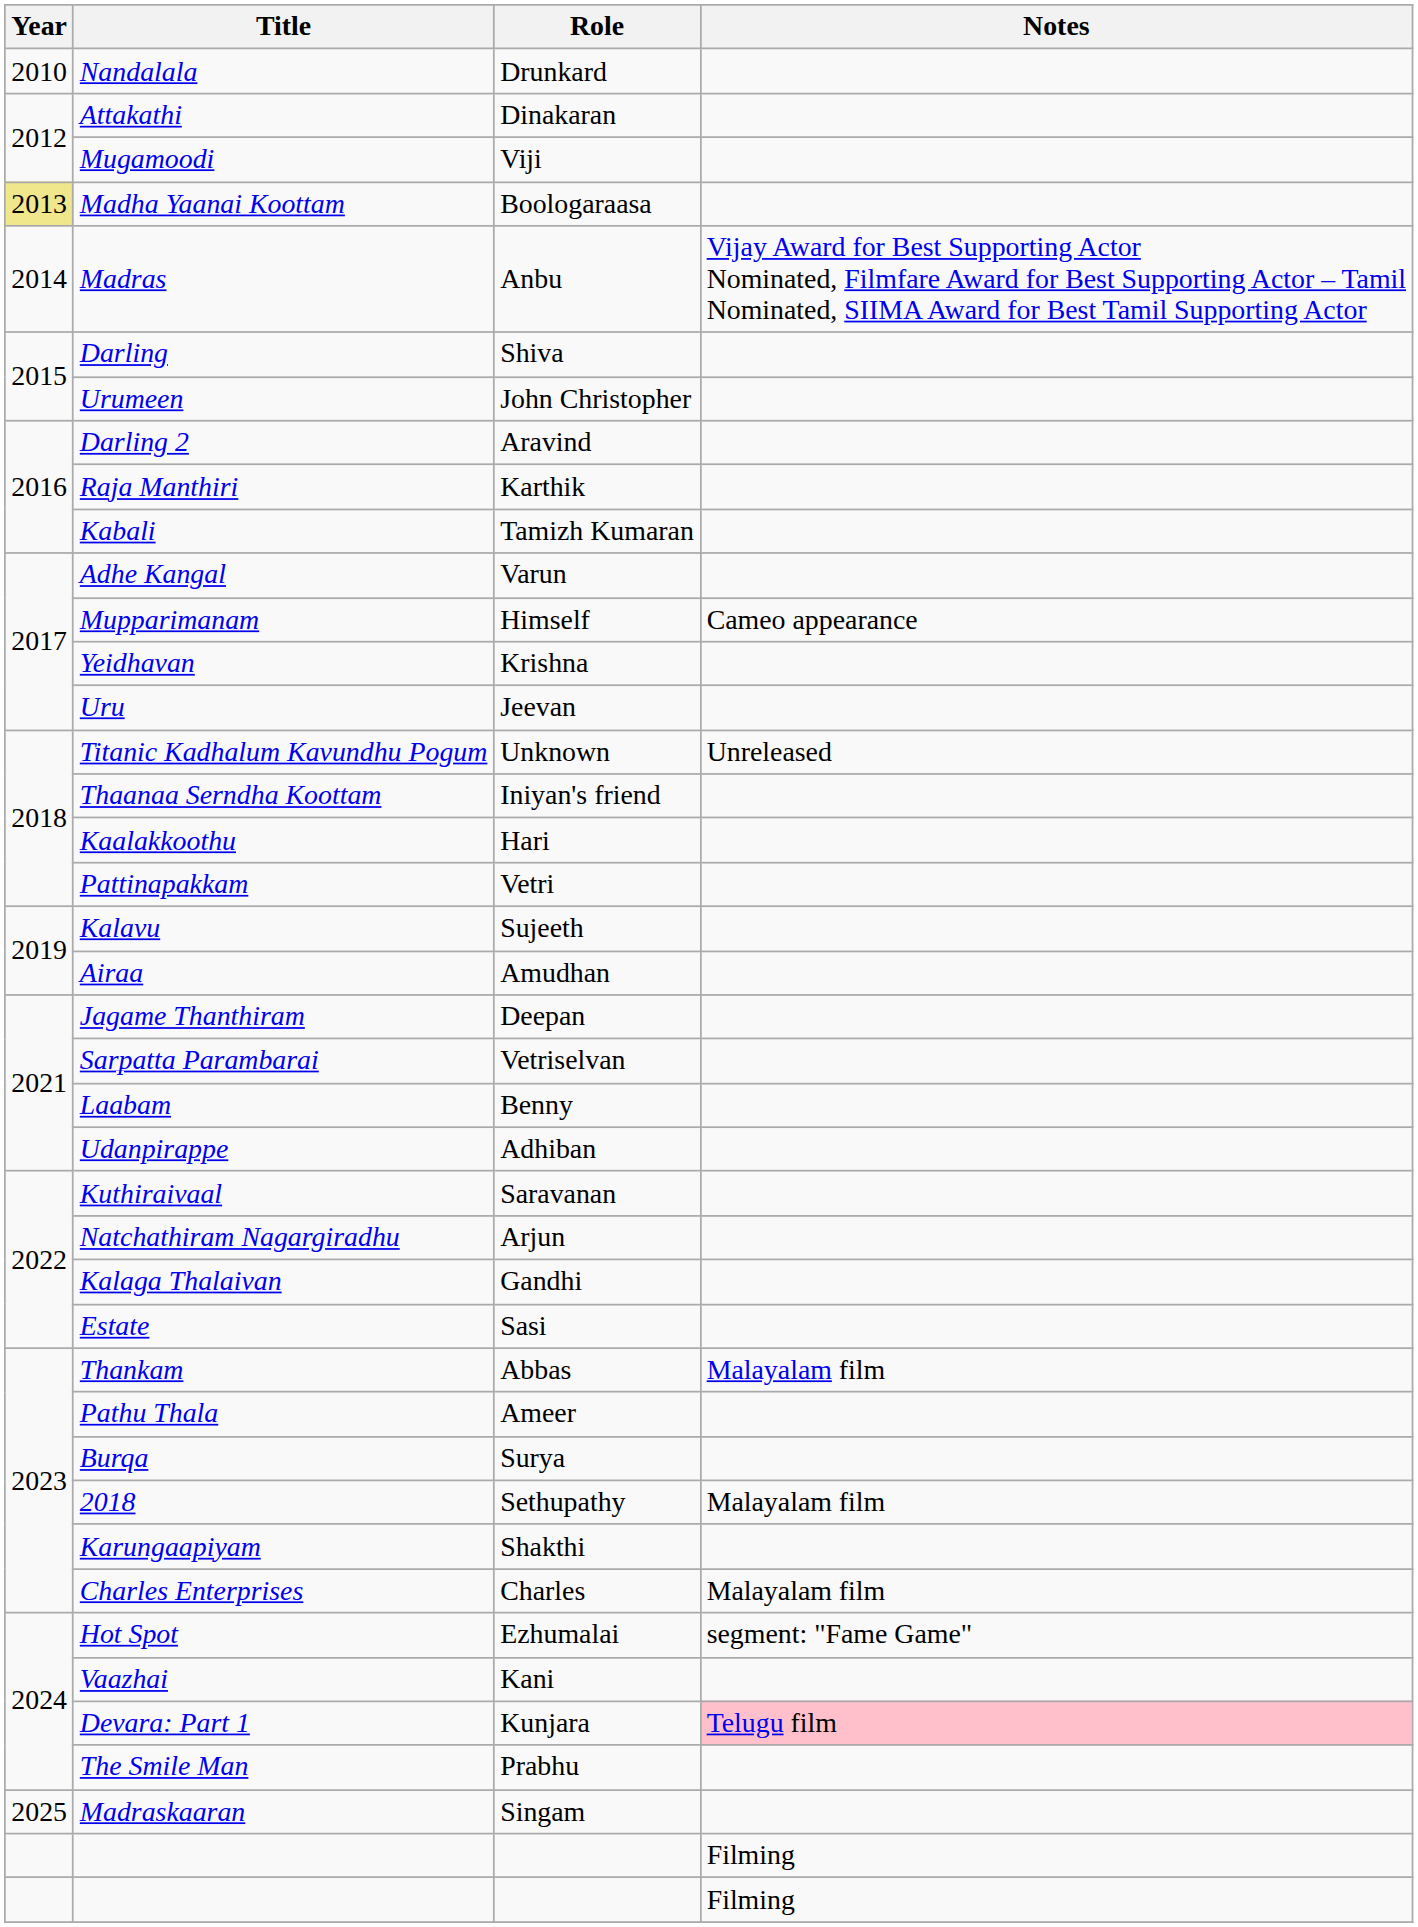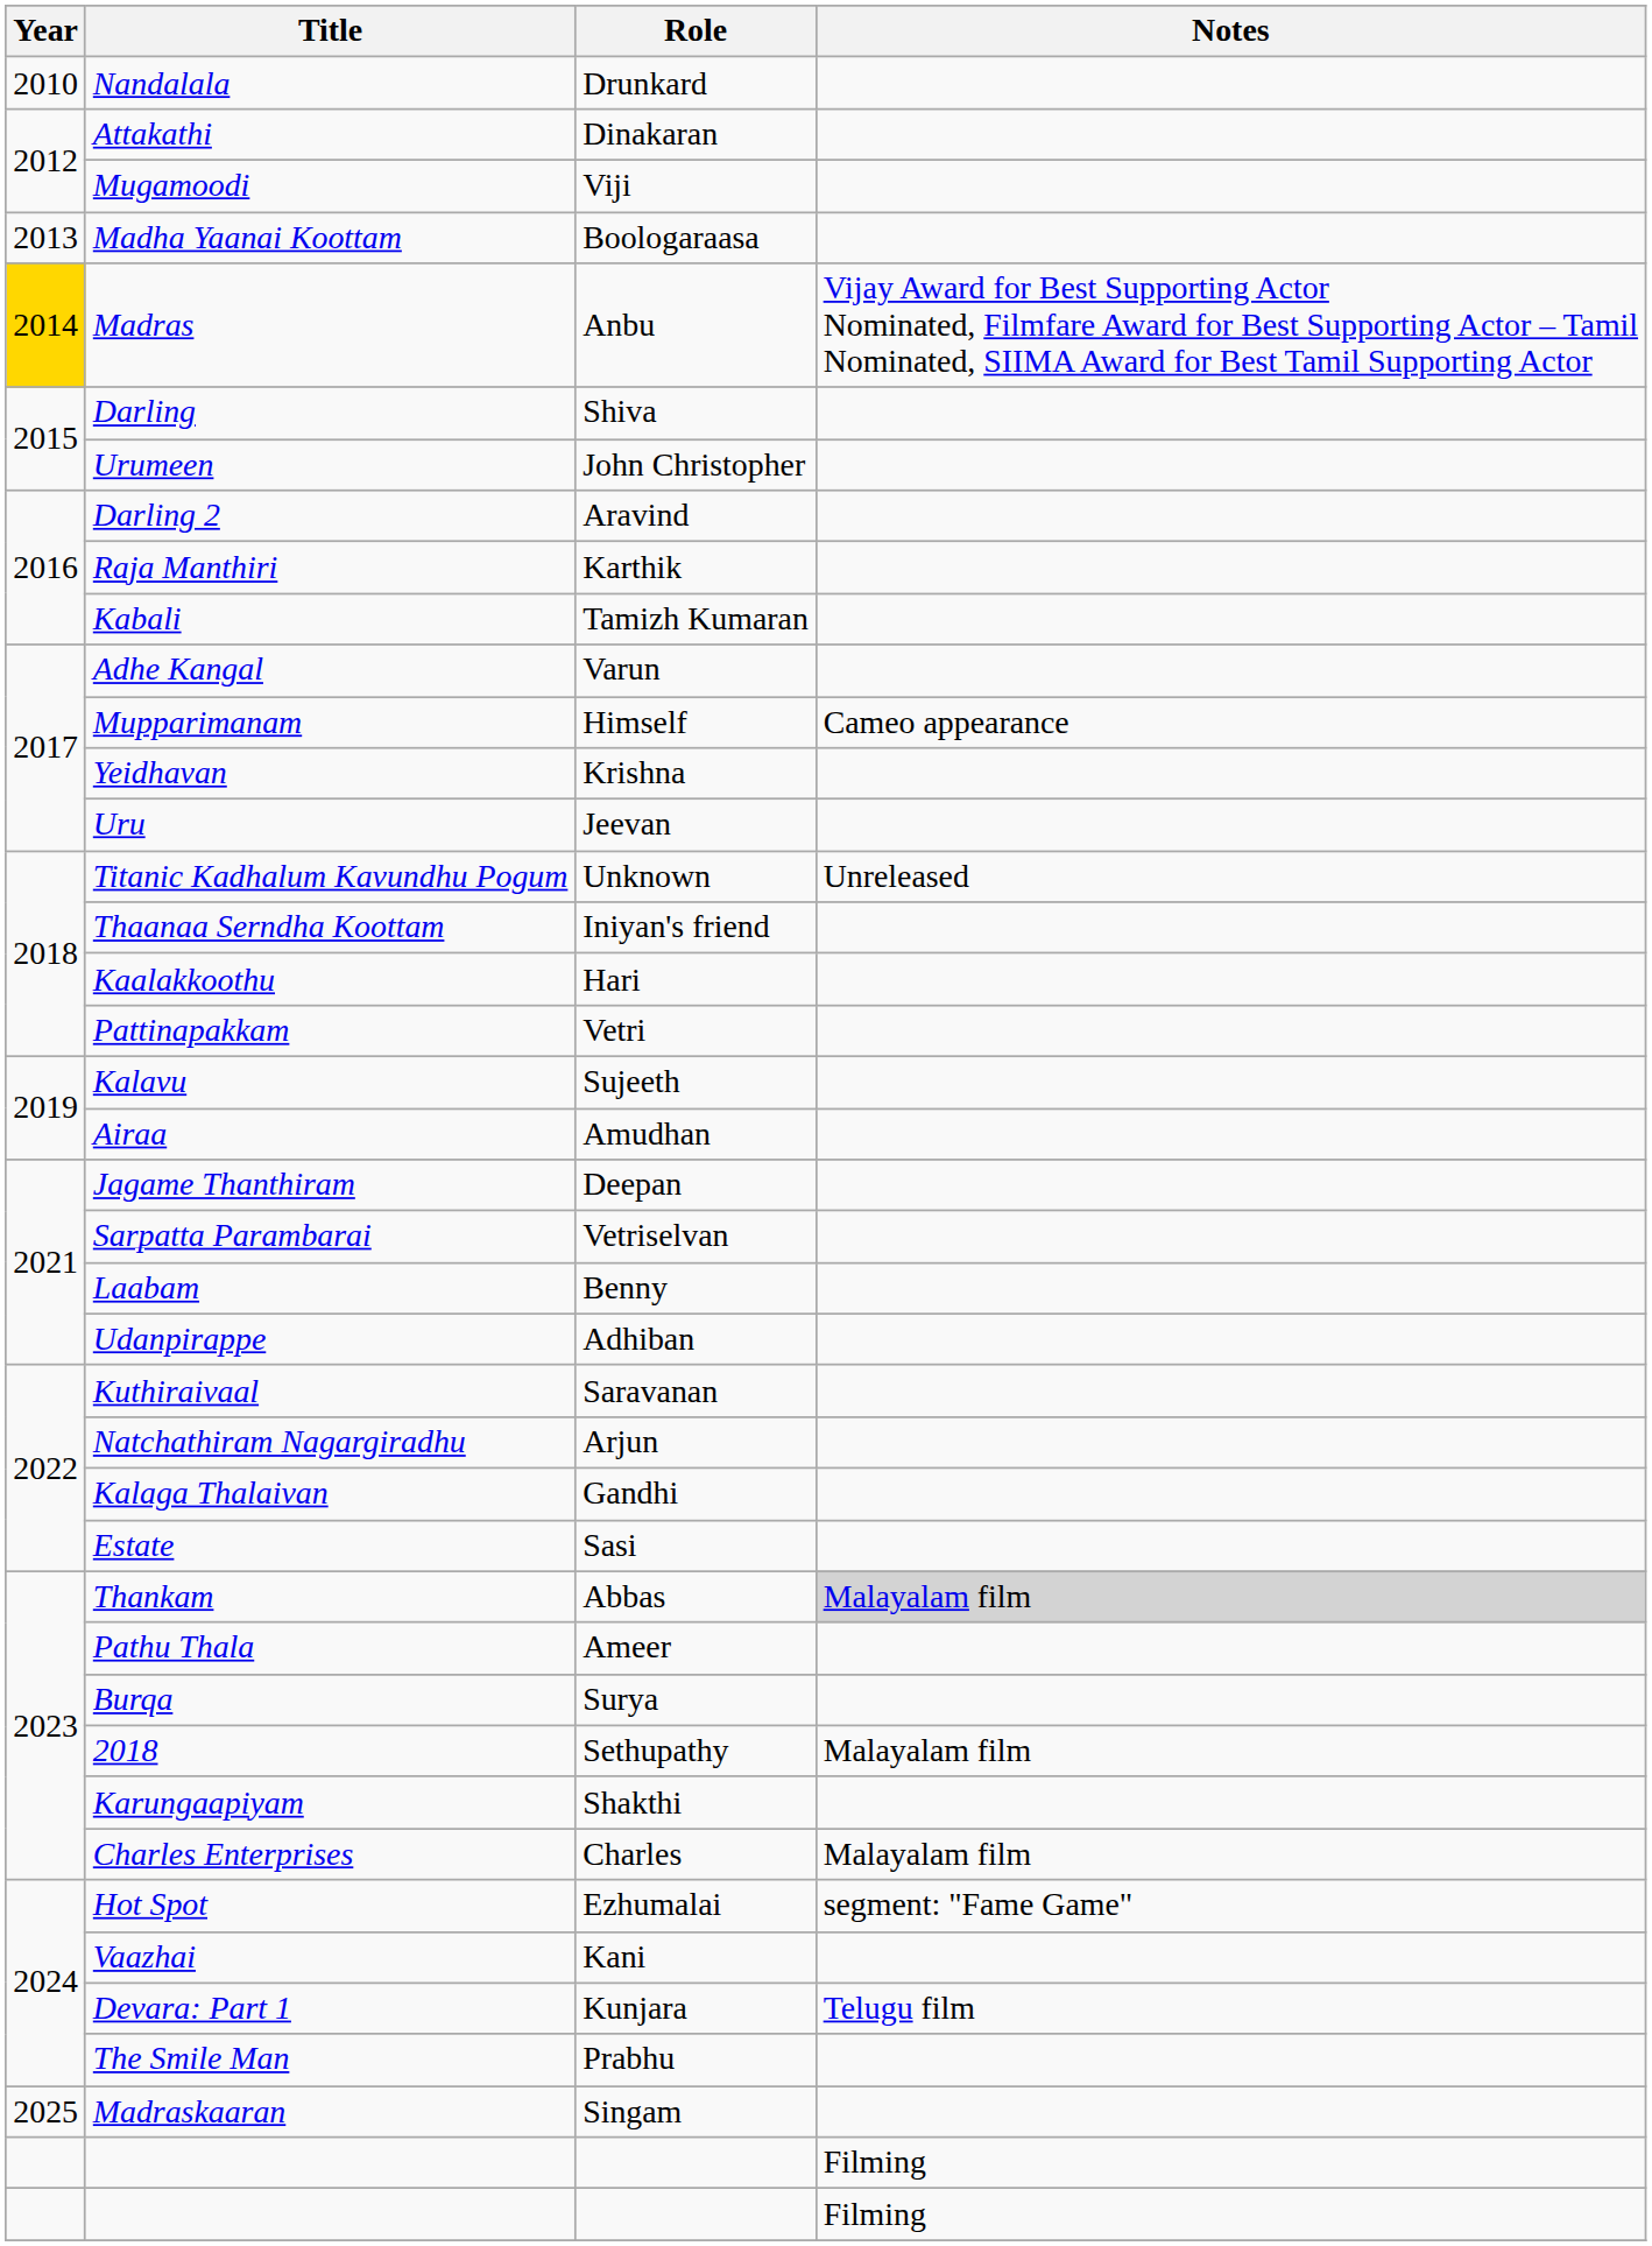Madha Yaanai Koottam | Year: khaki background -> no background
Madras | Year: no background -> gold background
Thankam | Notes: no background -> lightgrey background
Devara: Part 1 | Notes: pink background -> no background
